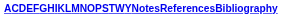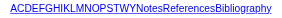row 1 | column 1: bold -> normal
